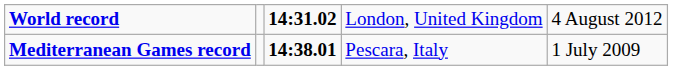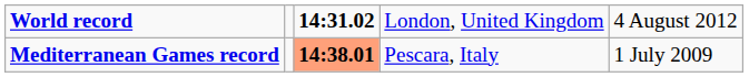Mediterranean Games record | column 3: no background -> lightsalmon background
